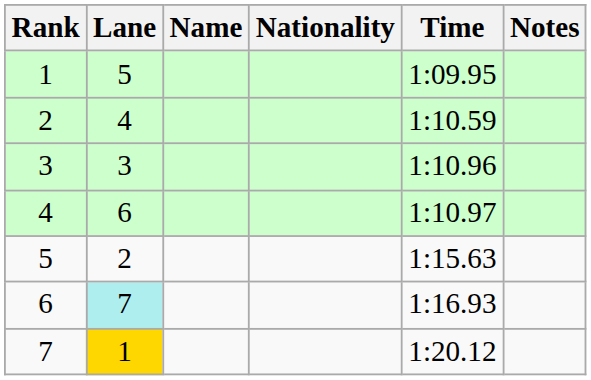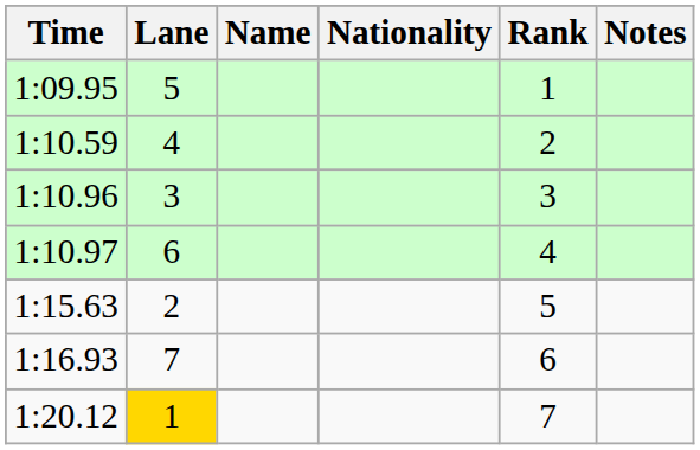columns swapped: Rank <-> Time
row 7 | Lane: paleturquoise background -> no background
